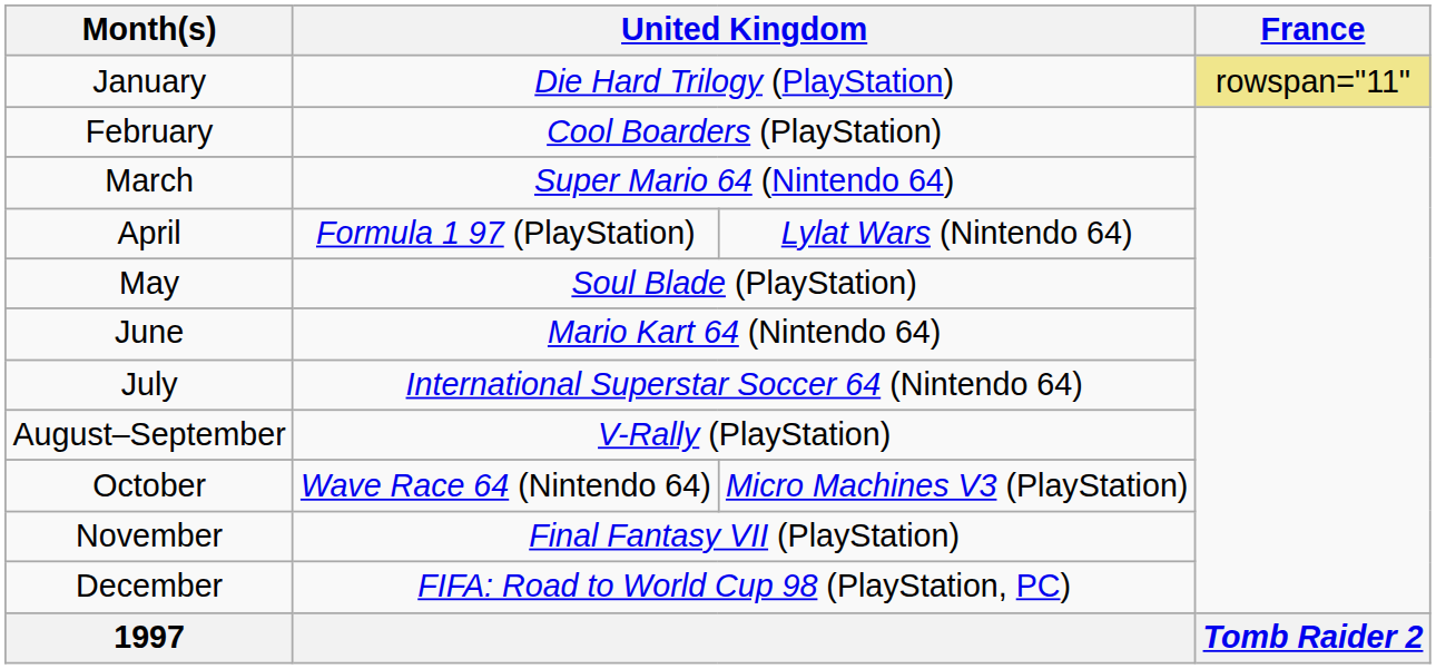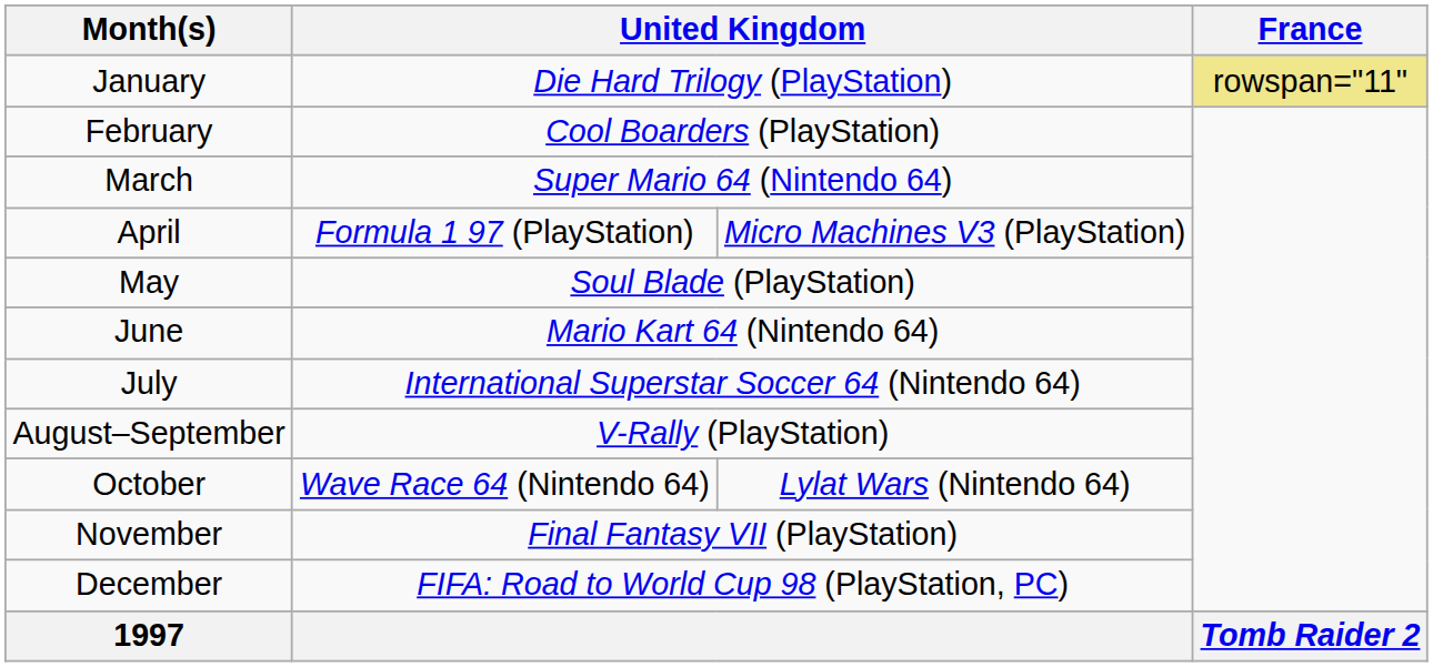April | column 3: Lylat Wars (Nintendo 64) -> Micro Machines V3 (PlayStation)
October | column 3: Micro Machines V3 (PlayStation) -> Lylat Wars (Nintendo 64)
